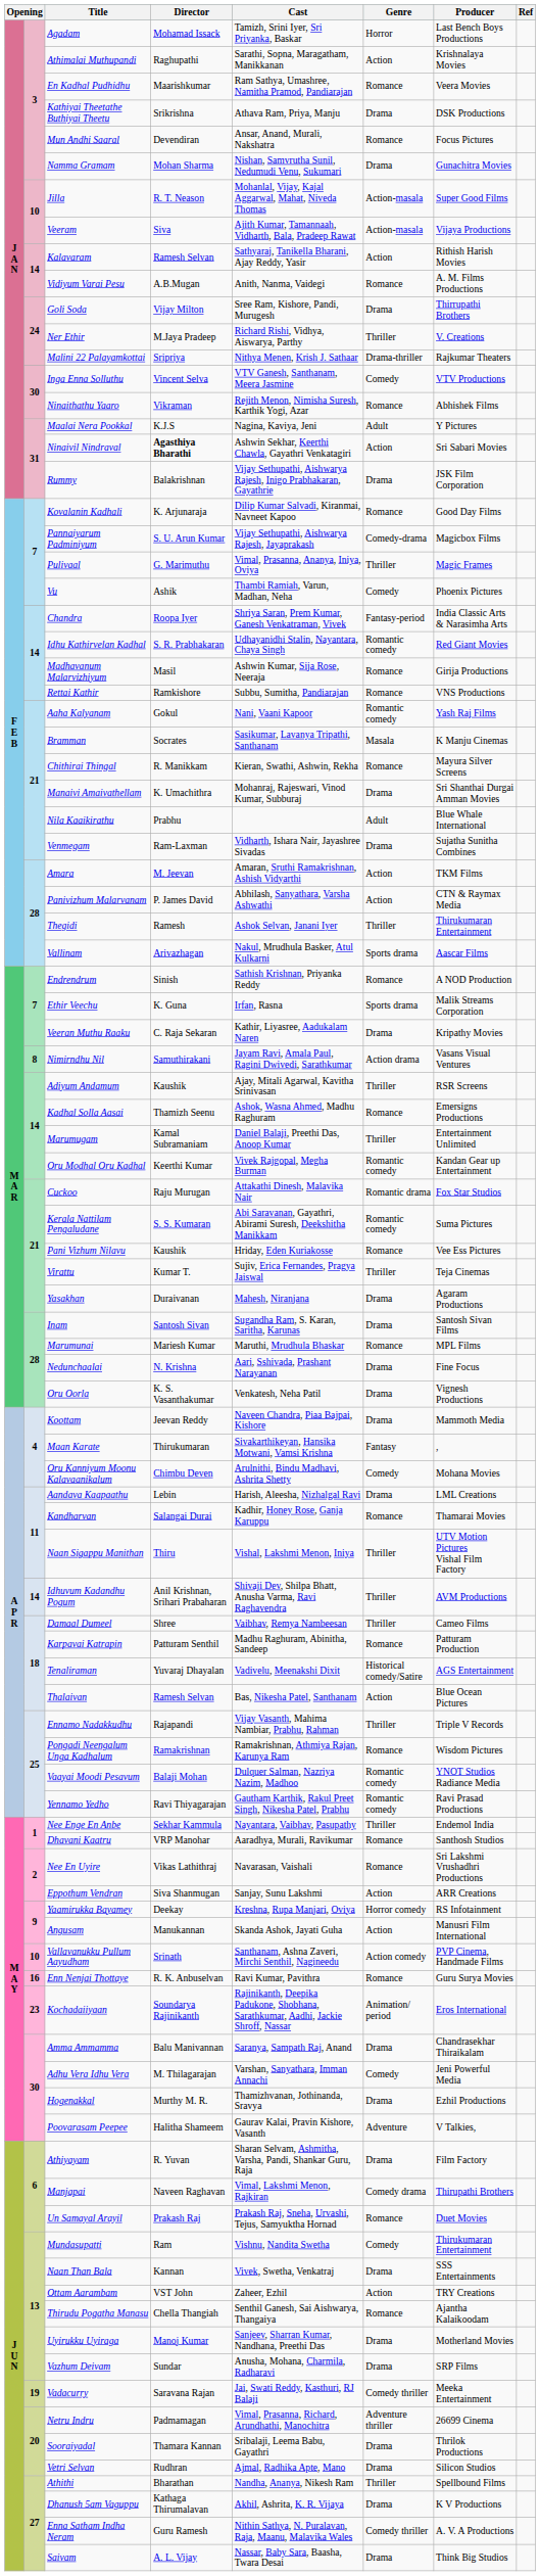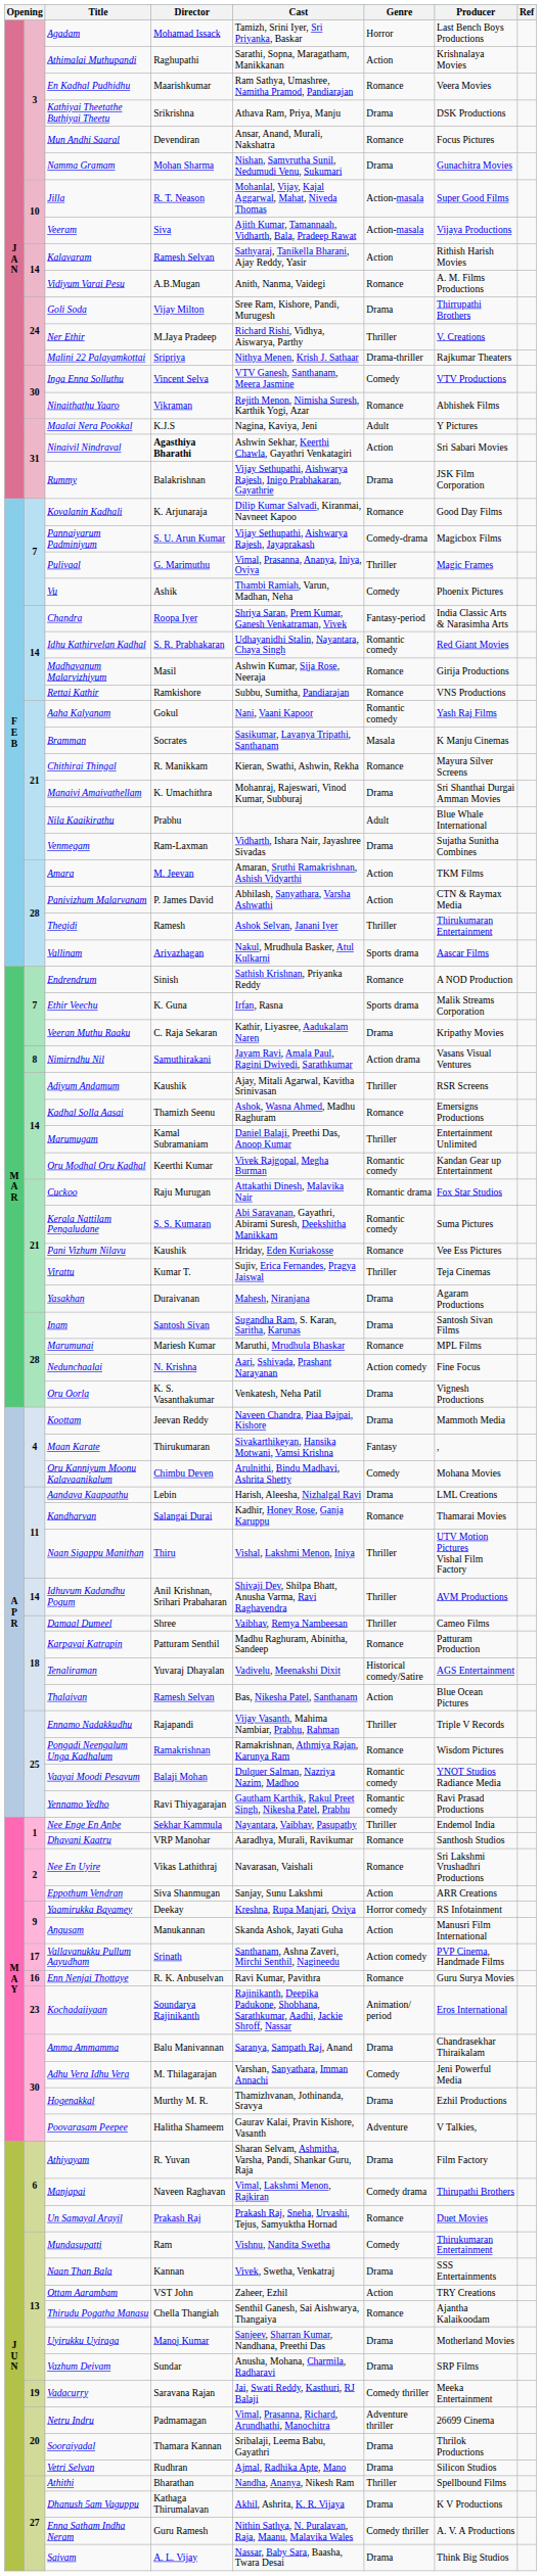Nedunchaalai | Genre: Drama -> Action comedy
Vallavanukku Pullum Aayudham | column 2: 10 -> 17
